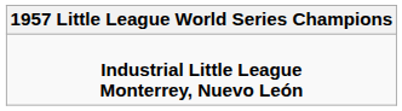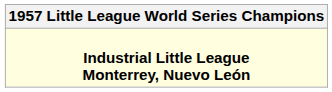row 2 | column 1: no background -> lightyellow background
